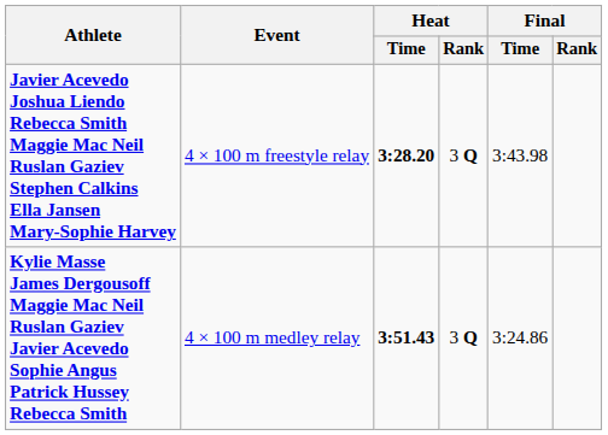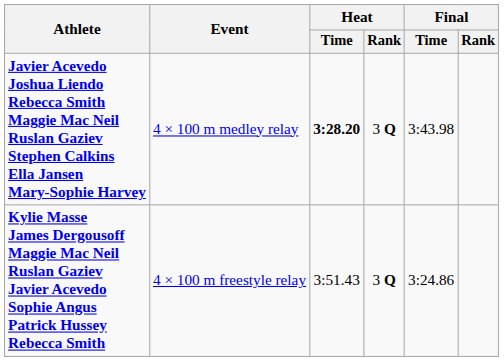row 3 | Event: 4 × 100 m freestyle relay -> 4 × 100 m medley relay
row 4 | Event: 4 × 100 m medley relay -> 4 × 100 m freestyle relay
row 4 | Heat / Time: bold -> normal
